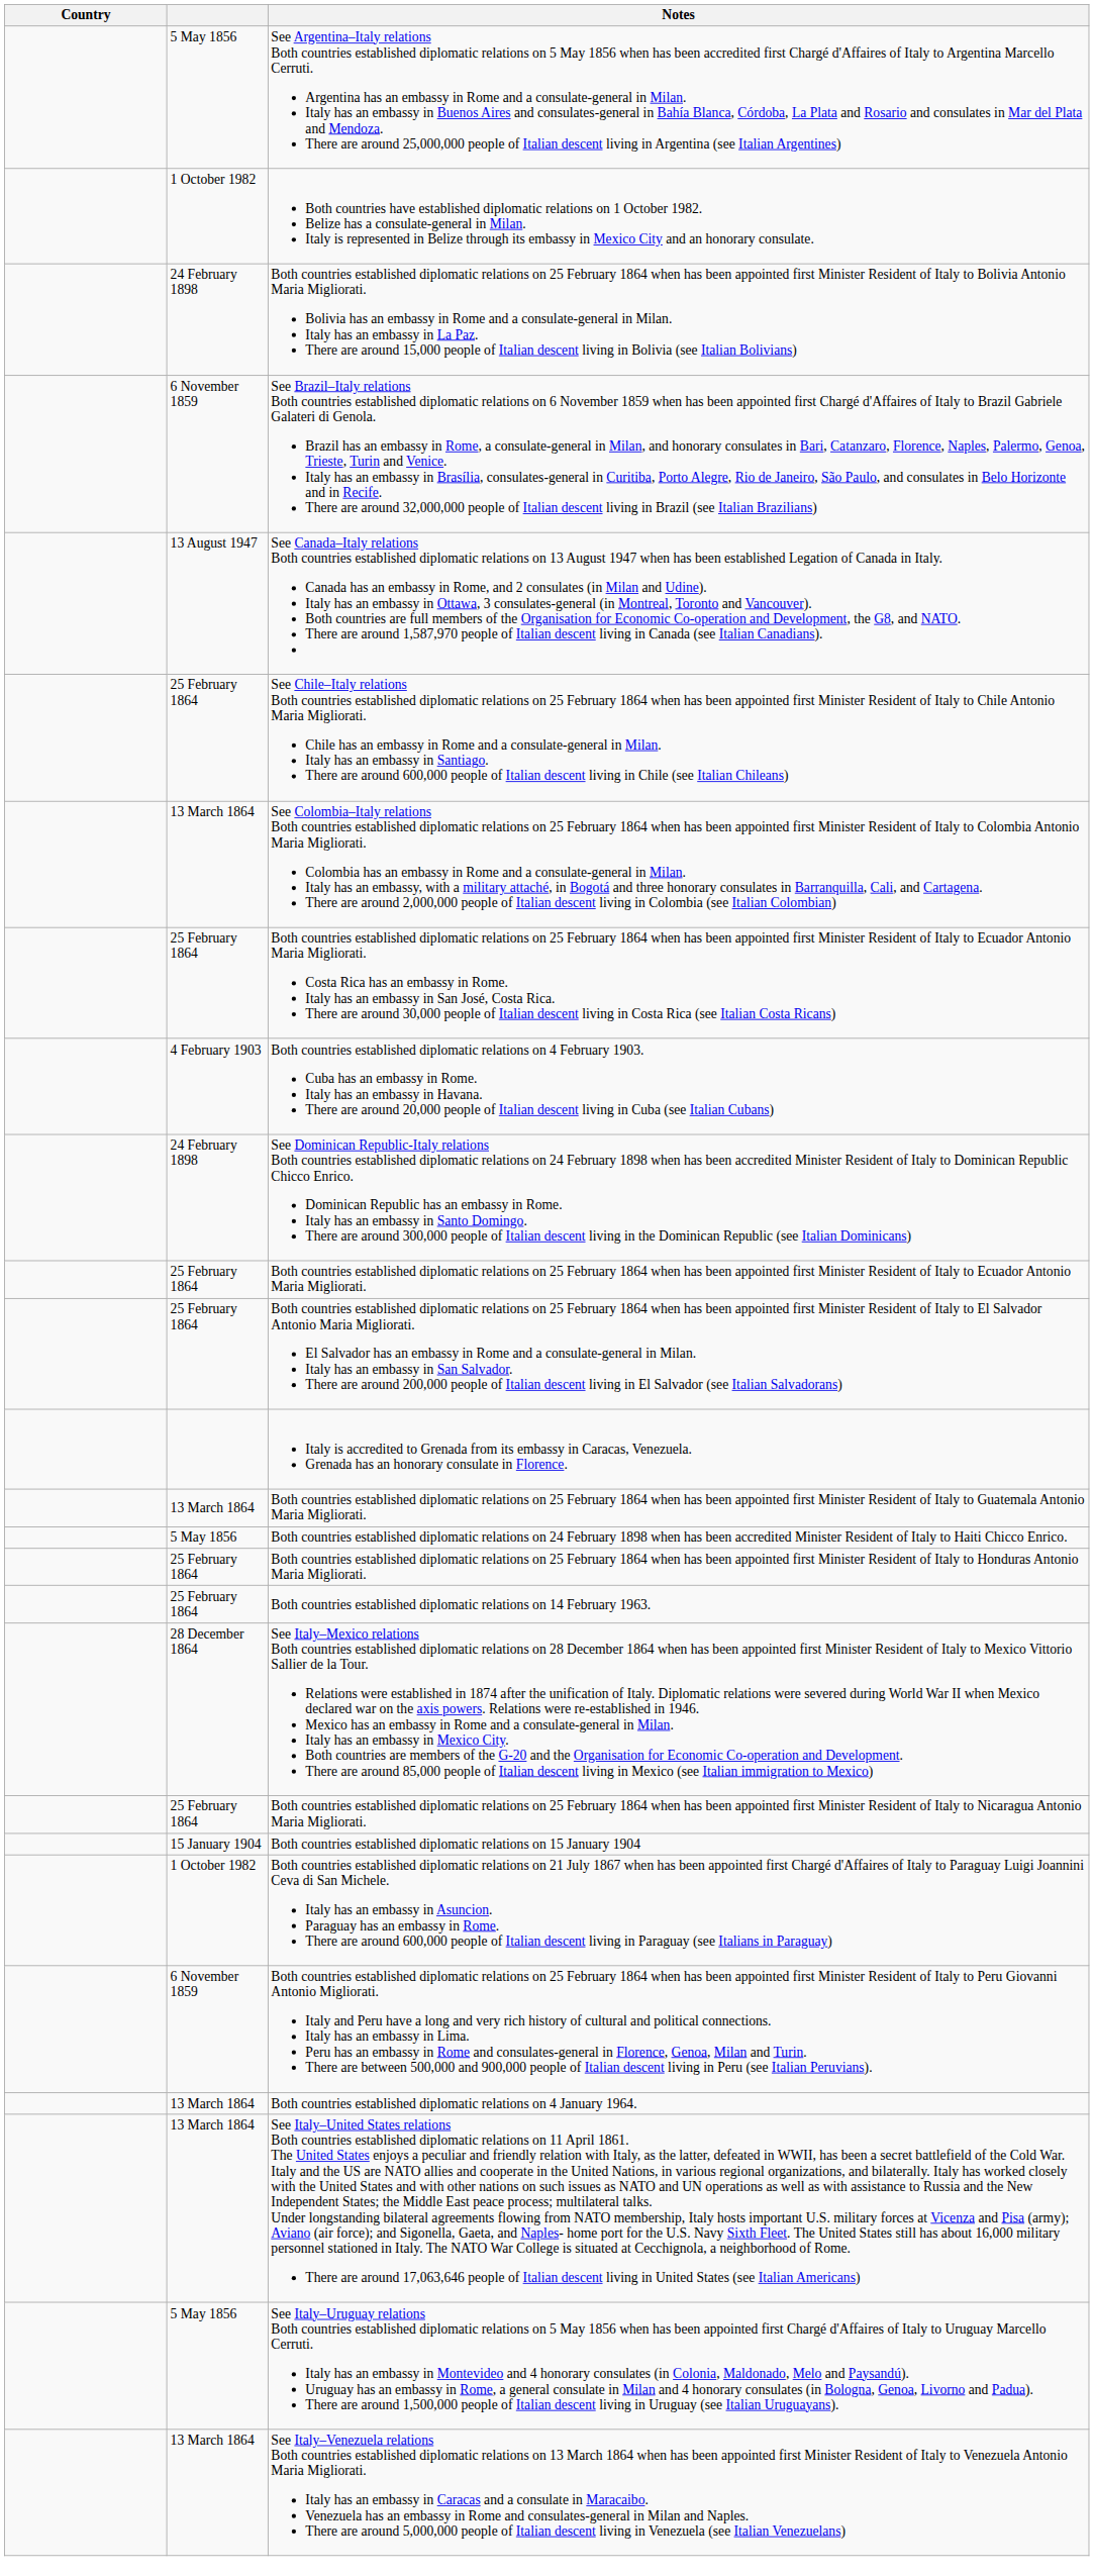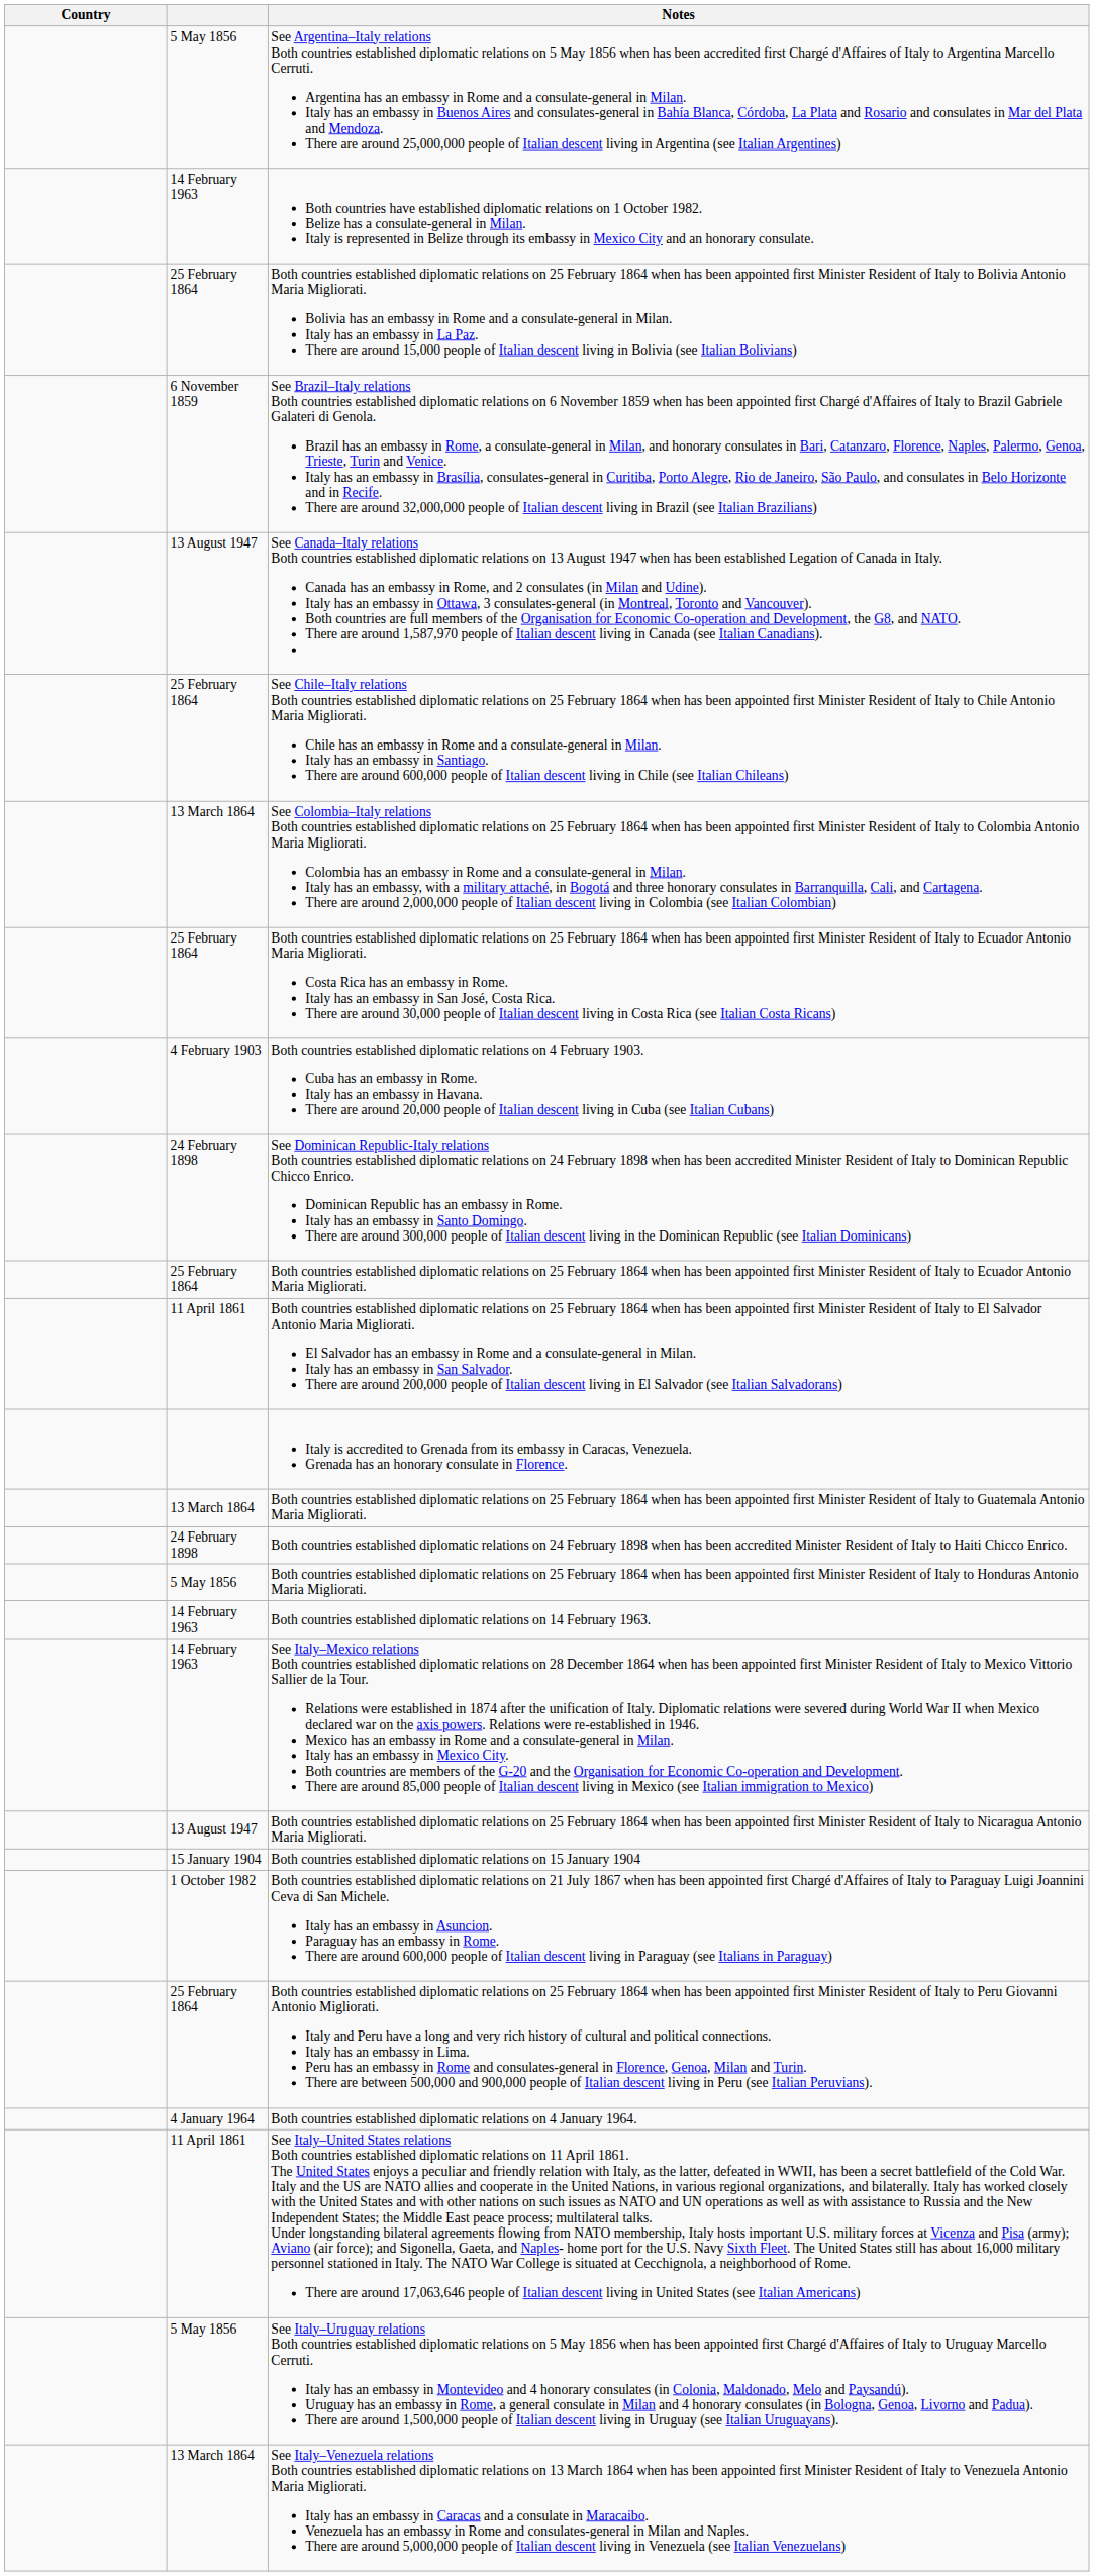row 3 | column 2: 1 October 1982 -> 14 February 1963
row 4 | column 2: 24 February 1898 -> 25 February 1864
row 13 | column 2: 25 February 1864 -> 11 April 1861
row 16 | column 2: 5 May 1856 -> 24 February 1898
row 17 | column 2: 25 February 1864 -> 5 May 1856
row 18 | column 2: 25 February 1864 -> 14 February 1963
row 19 | column 2: 28 December 1864 -> 14 February 1963
row 20 | column 2: 25 February 1864 -> 13 August 1947
row 23 | column 2: 6 November 1859 -> 25 February 1864
row 24 | column 2: 13 March 1864 -> 4 January 1964
row 25 | column 2: 13 March 1864 -> 11 April 1861
